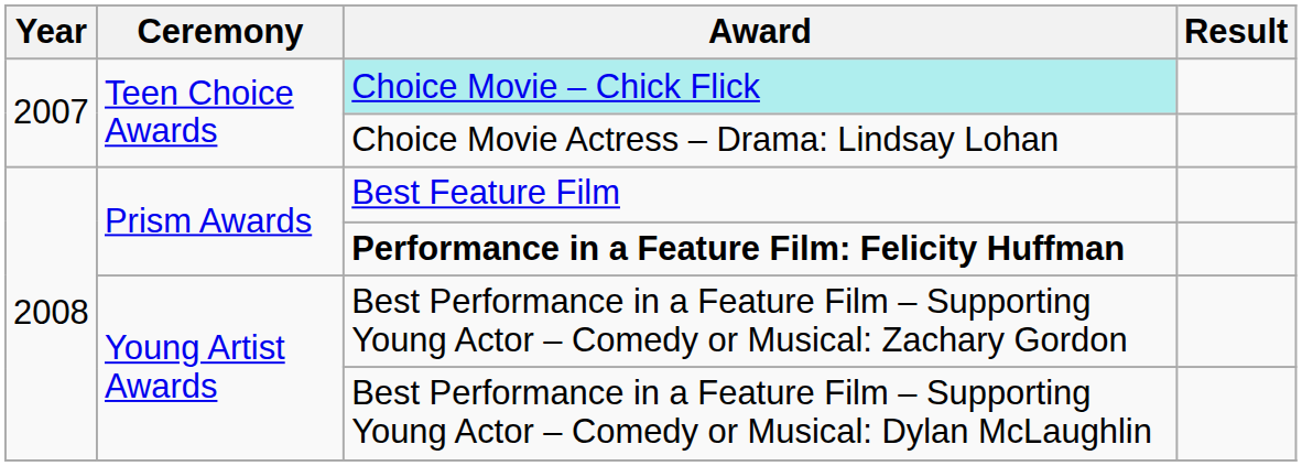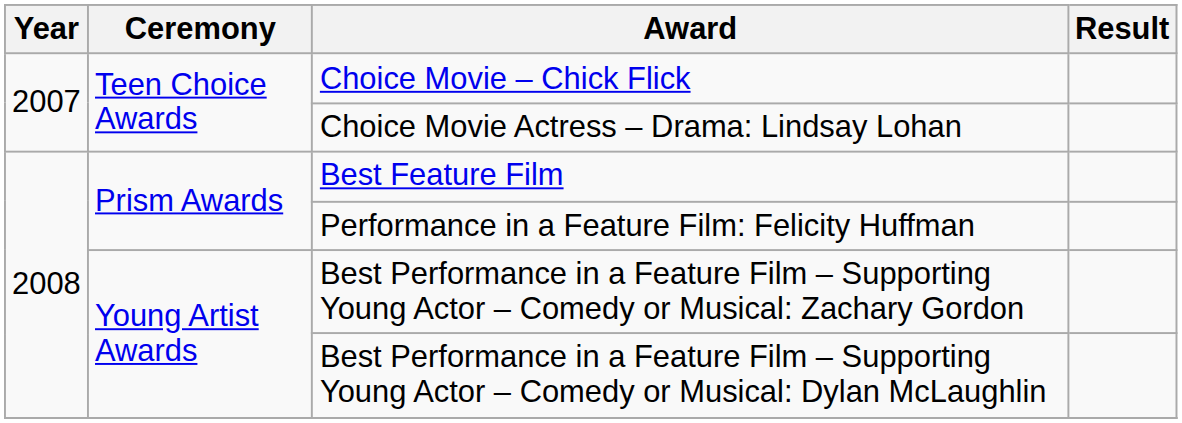Choice Movie – Chick Flick | Award: paleturquoise background -> no background
Performance in a Feature Film: Felicity Huffman | Award: bold -> normal
